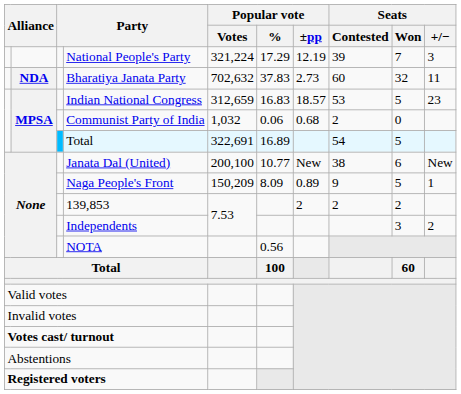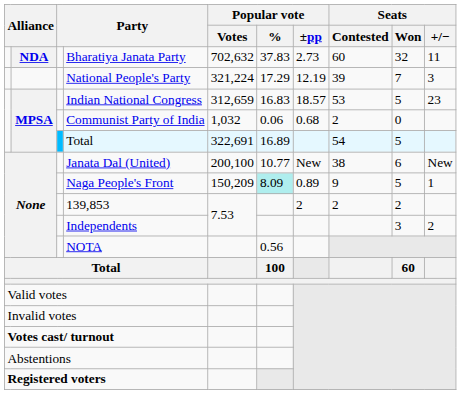rows swapped: Bharatiya Janata Party <-> National People's Party
Naga People's Front | Popular vote / %: no background -> paleturquoise background
